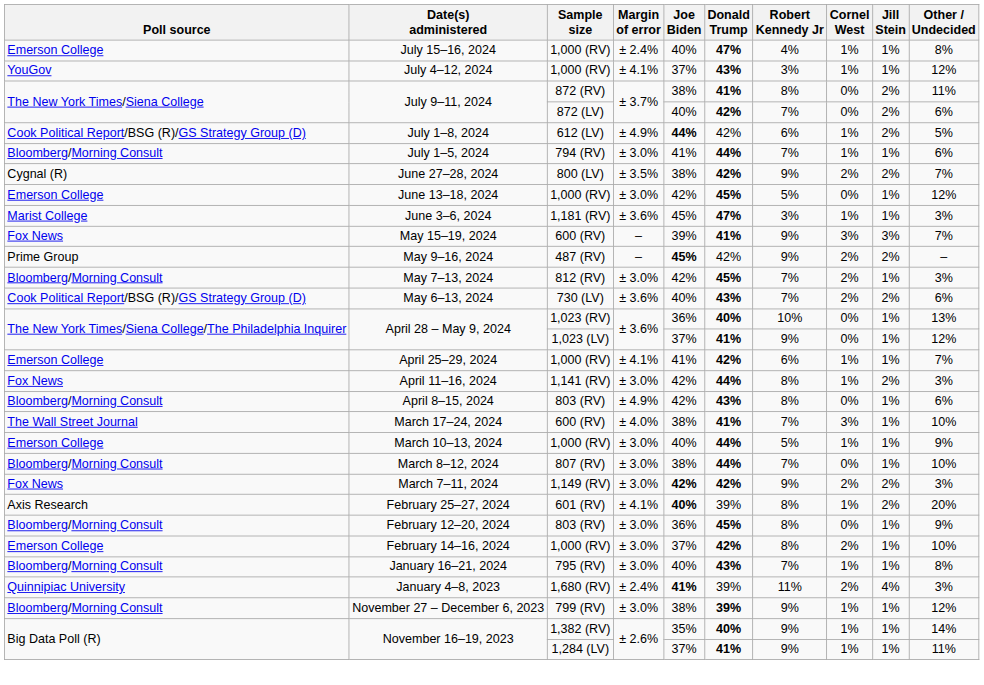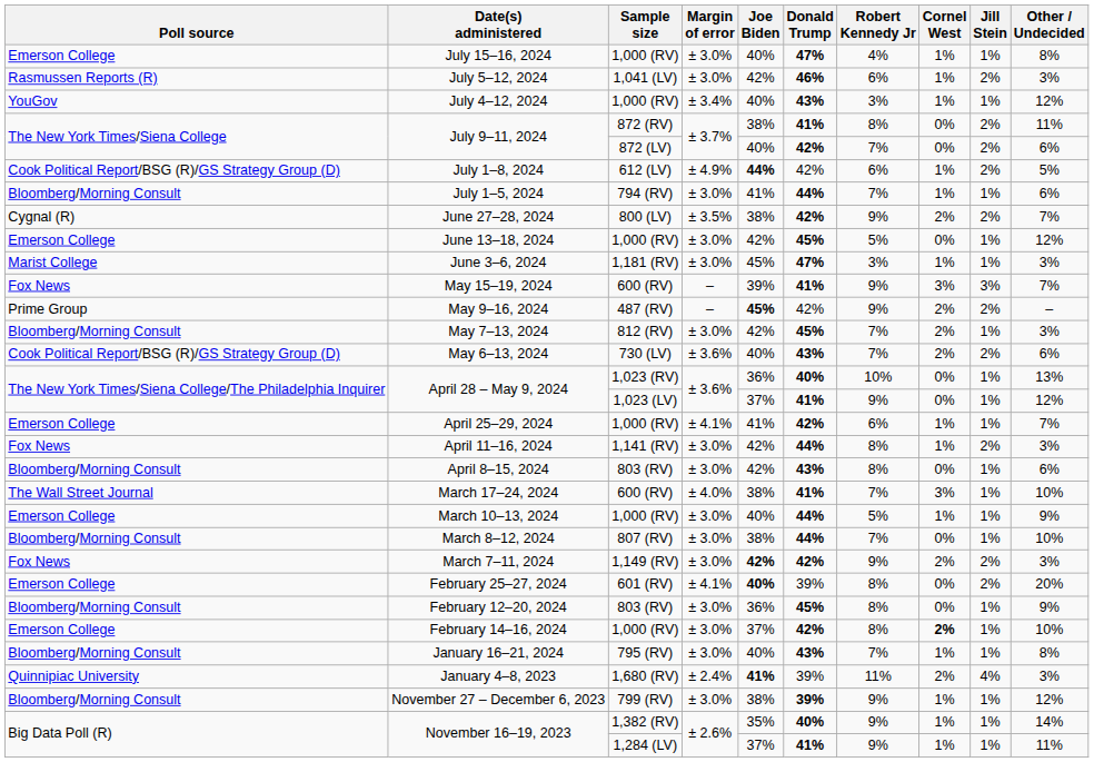July 15–16, 2024 | Margin of error: ± 2.4% -> ± 3.0%
+ row: Rasmussen Reports (R) | July 5–12, 2024 | 1,041 (LV) | ± 3.0% | 42% | 46% | 6% | 1% | 2% | 3%
July 4–12, 2024 | Margin of error: ± 4.1% -> ± 3.4%
July 4–12, 2024 | Joe Biden: 37% -> 40%
June 3–6, 2024 | Margin of error: ± 3.6% -> ± 3.0%
April 8–15, 2024 | Margin of error: ± 4.9% -> ± 3.0%
February 25–27, 2024 | Poll source: Axis Research -> Emerson College
February 25–27, 2024 | Cornel West: 1% -> 0%
February 14–16, 2024 | Cornel West: normal -> bold
